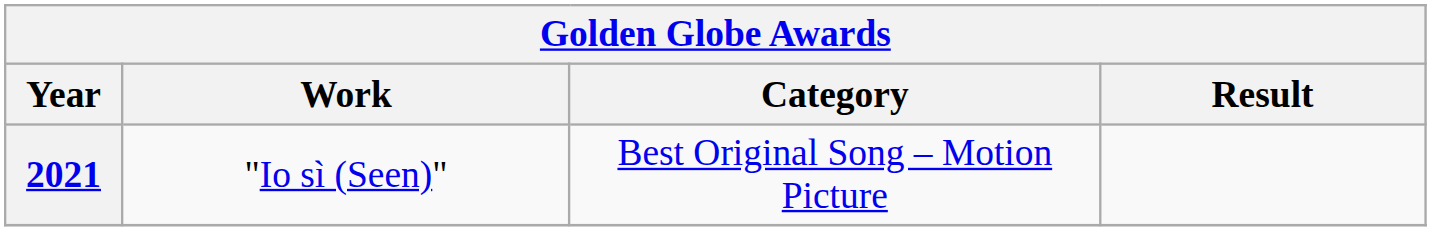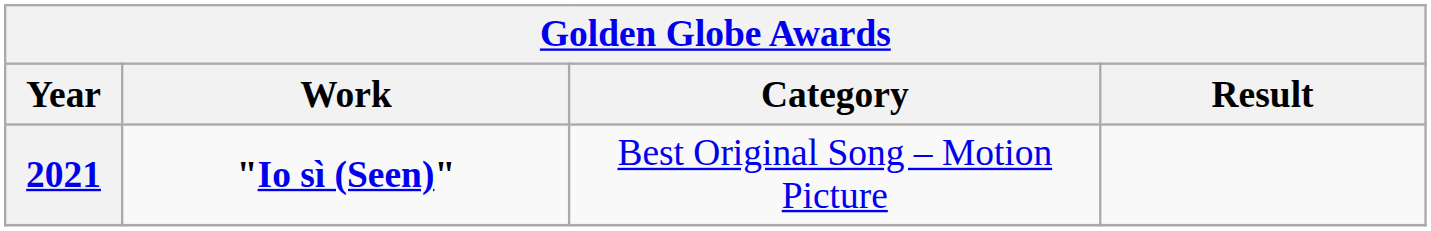2021 | Work: normal -> bold
